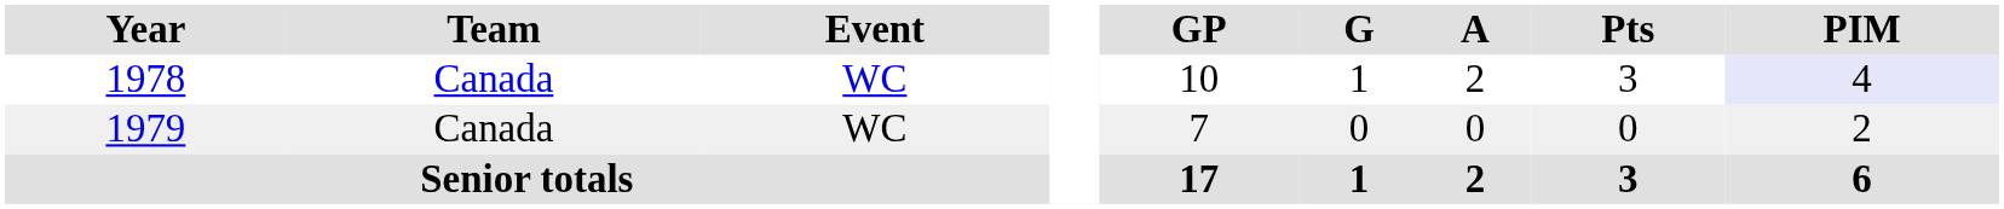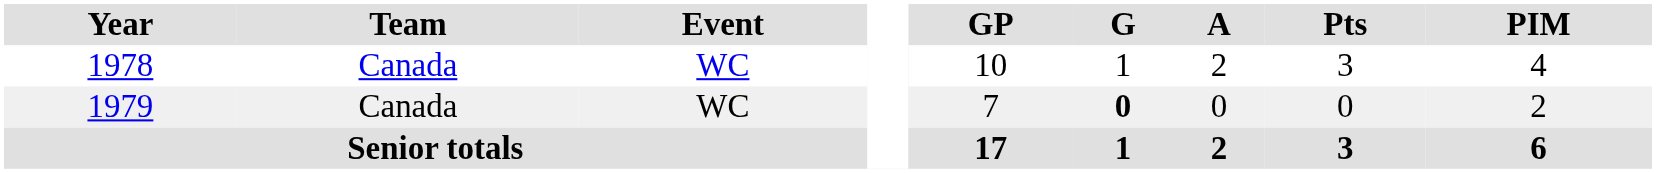1978 | PIM: lavender background -> no background
1979 | G: normal -> bold
